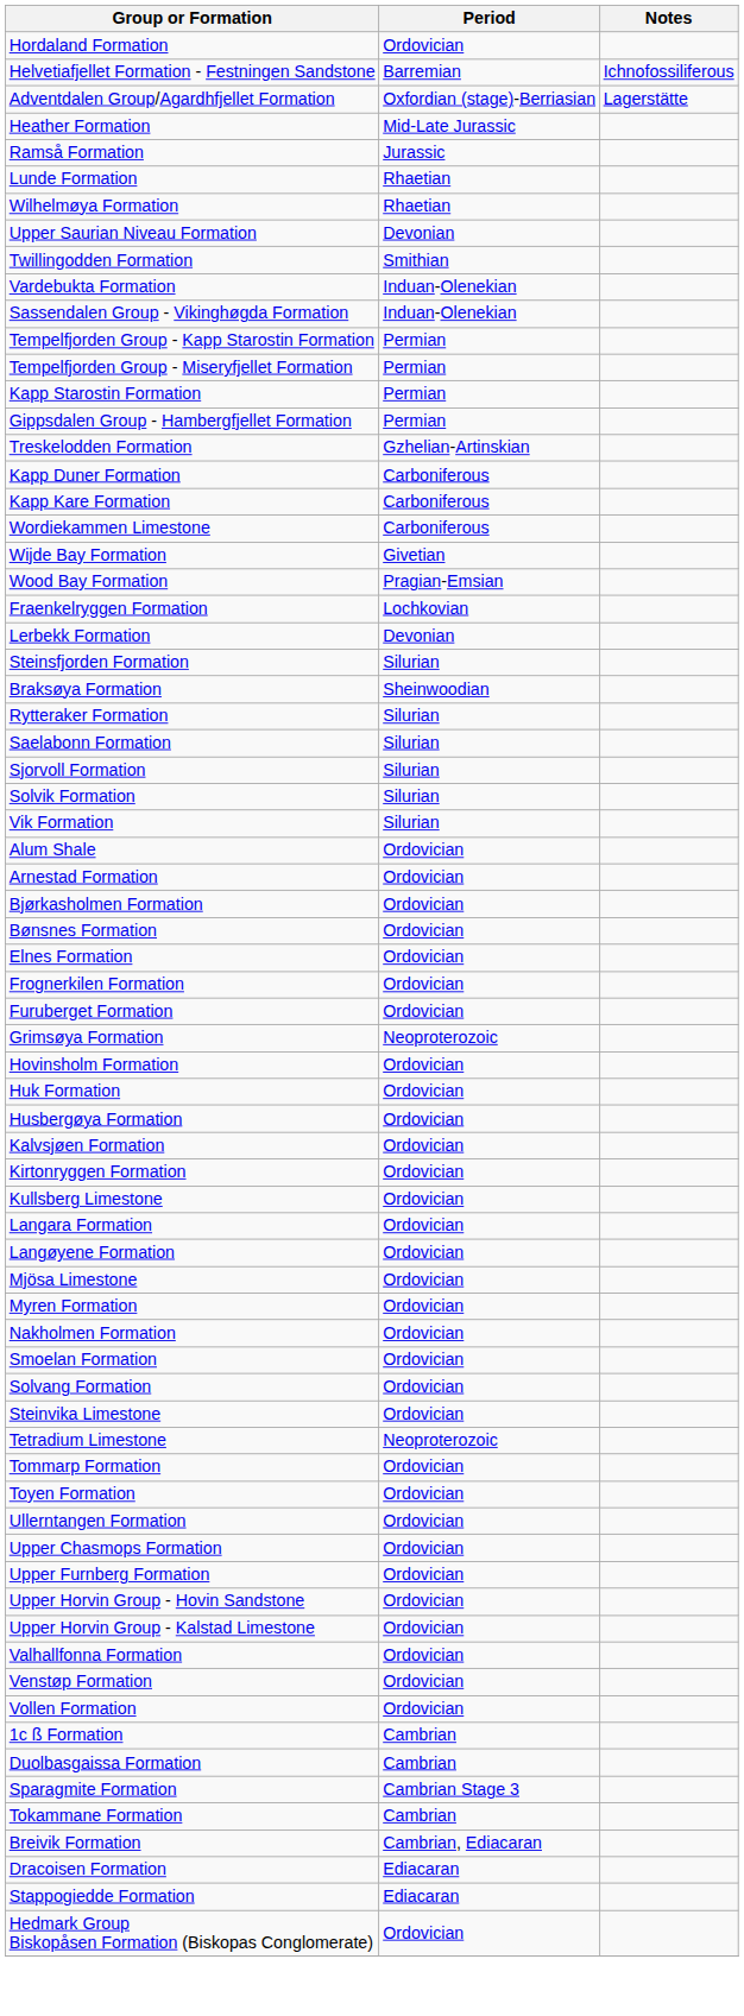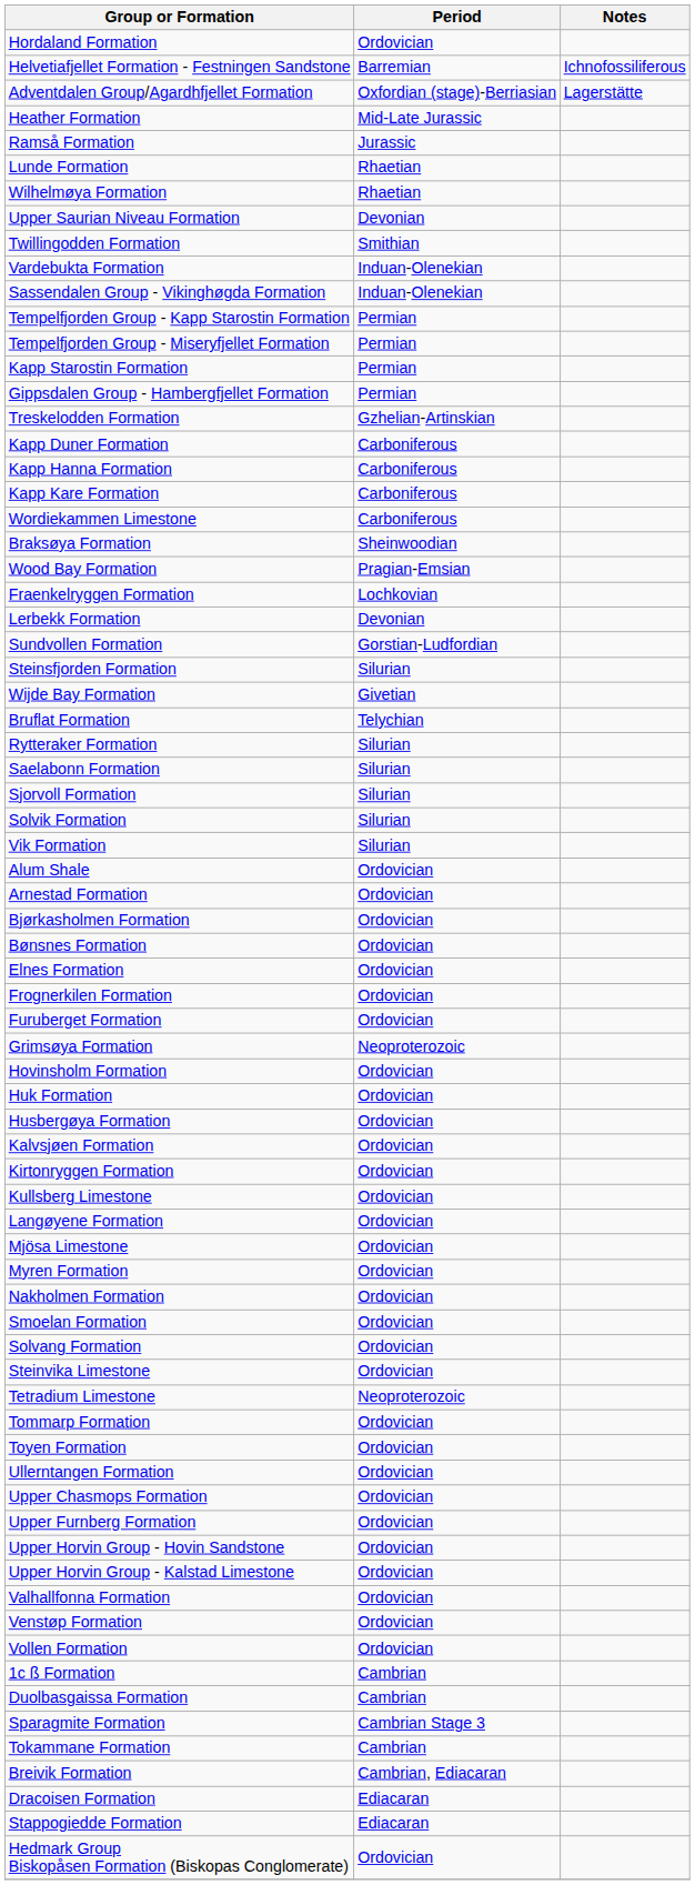+ row: Kapp Hanna Formation | Carboniferous
rows swapped: Wijde Bay Formation <-> Braksøya Formation
+ row: Sundvollen Formation | Gorstian-Ludfordian
+ row: Bruflat Formation | Telychian
- row: Langara Formation | Ordovician
